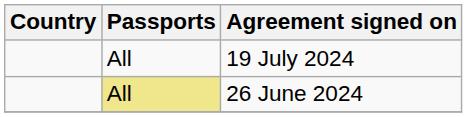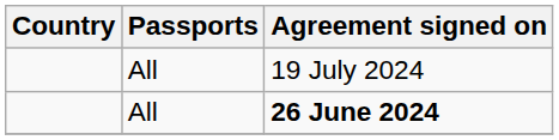row 3 | Passports: khaki background -> no background
row 3 | Agreement signed on: normal -> bold
